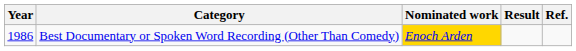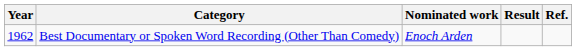row 2 | Year: 1986 -> 1962
row 2 | Nominated work: gold background -> no background
